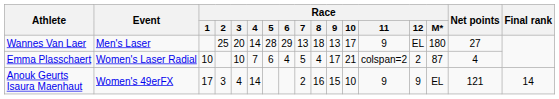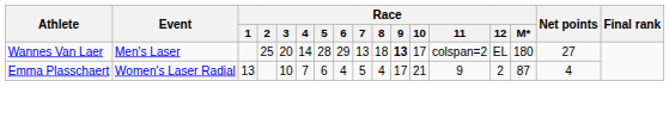Wannes Van Laer | Race / 9: normal -> bold
Wannes Van Laer | Race / 11: 9 -> colspan=2
Emma Plasschaert | Race / 1: 10 -> 13
Emma Plasschaert | Race / 11: colspan=2 -> 9
- row: Anouk Geurts Isaura Maenhaut | Women's 49erFX | 17 | 3 | 4 | 14 | 2 | 16 | 15 | 10 | 9 | 9 | EL | 121 | 14
